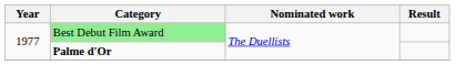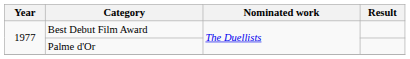Best Debut Film Award | Category: lightgreen background -> no background
Palme d'Or | Category: bold -> normal
